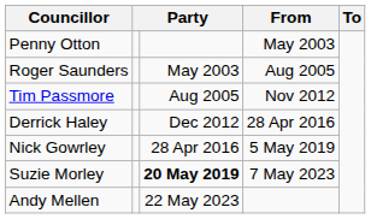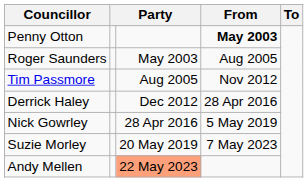Penny Otton | From: normal -> bold
Suzie Morley | column 3: bold -> normal
Andy Mellen | column 3: no background -> lightsalmon background
